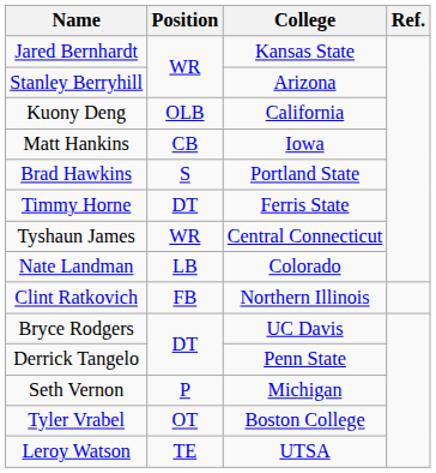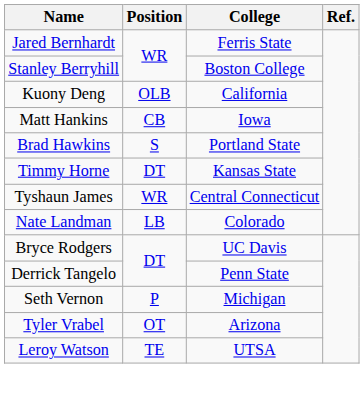Jared Bernhardt | College: Kansas State -> Ferris State
Stanley Berryhill | College: Arizona -> Boston College
Timmy Horne | College: Ferris State -> Kansas State
- row: Clint Ratkovich | FB | Northern Illinois
Tyler Vrabel | College: Boston College -> Arizona
